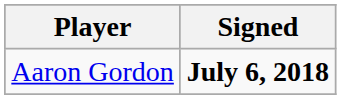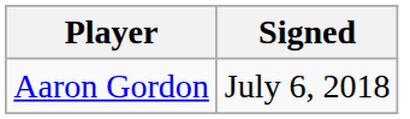Aaron Gordon | Signed: bold -> normal
